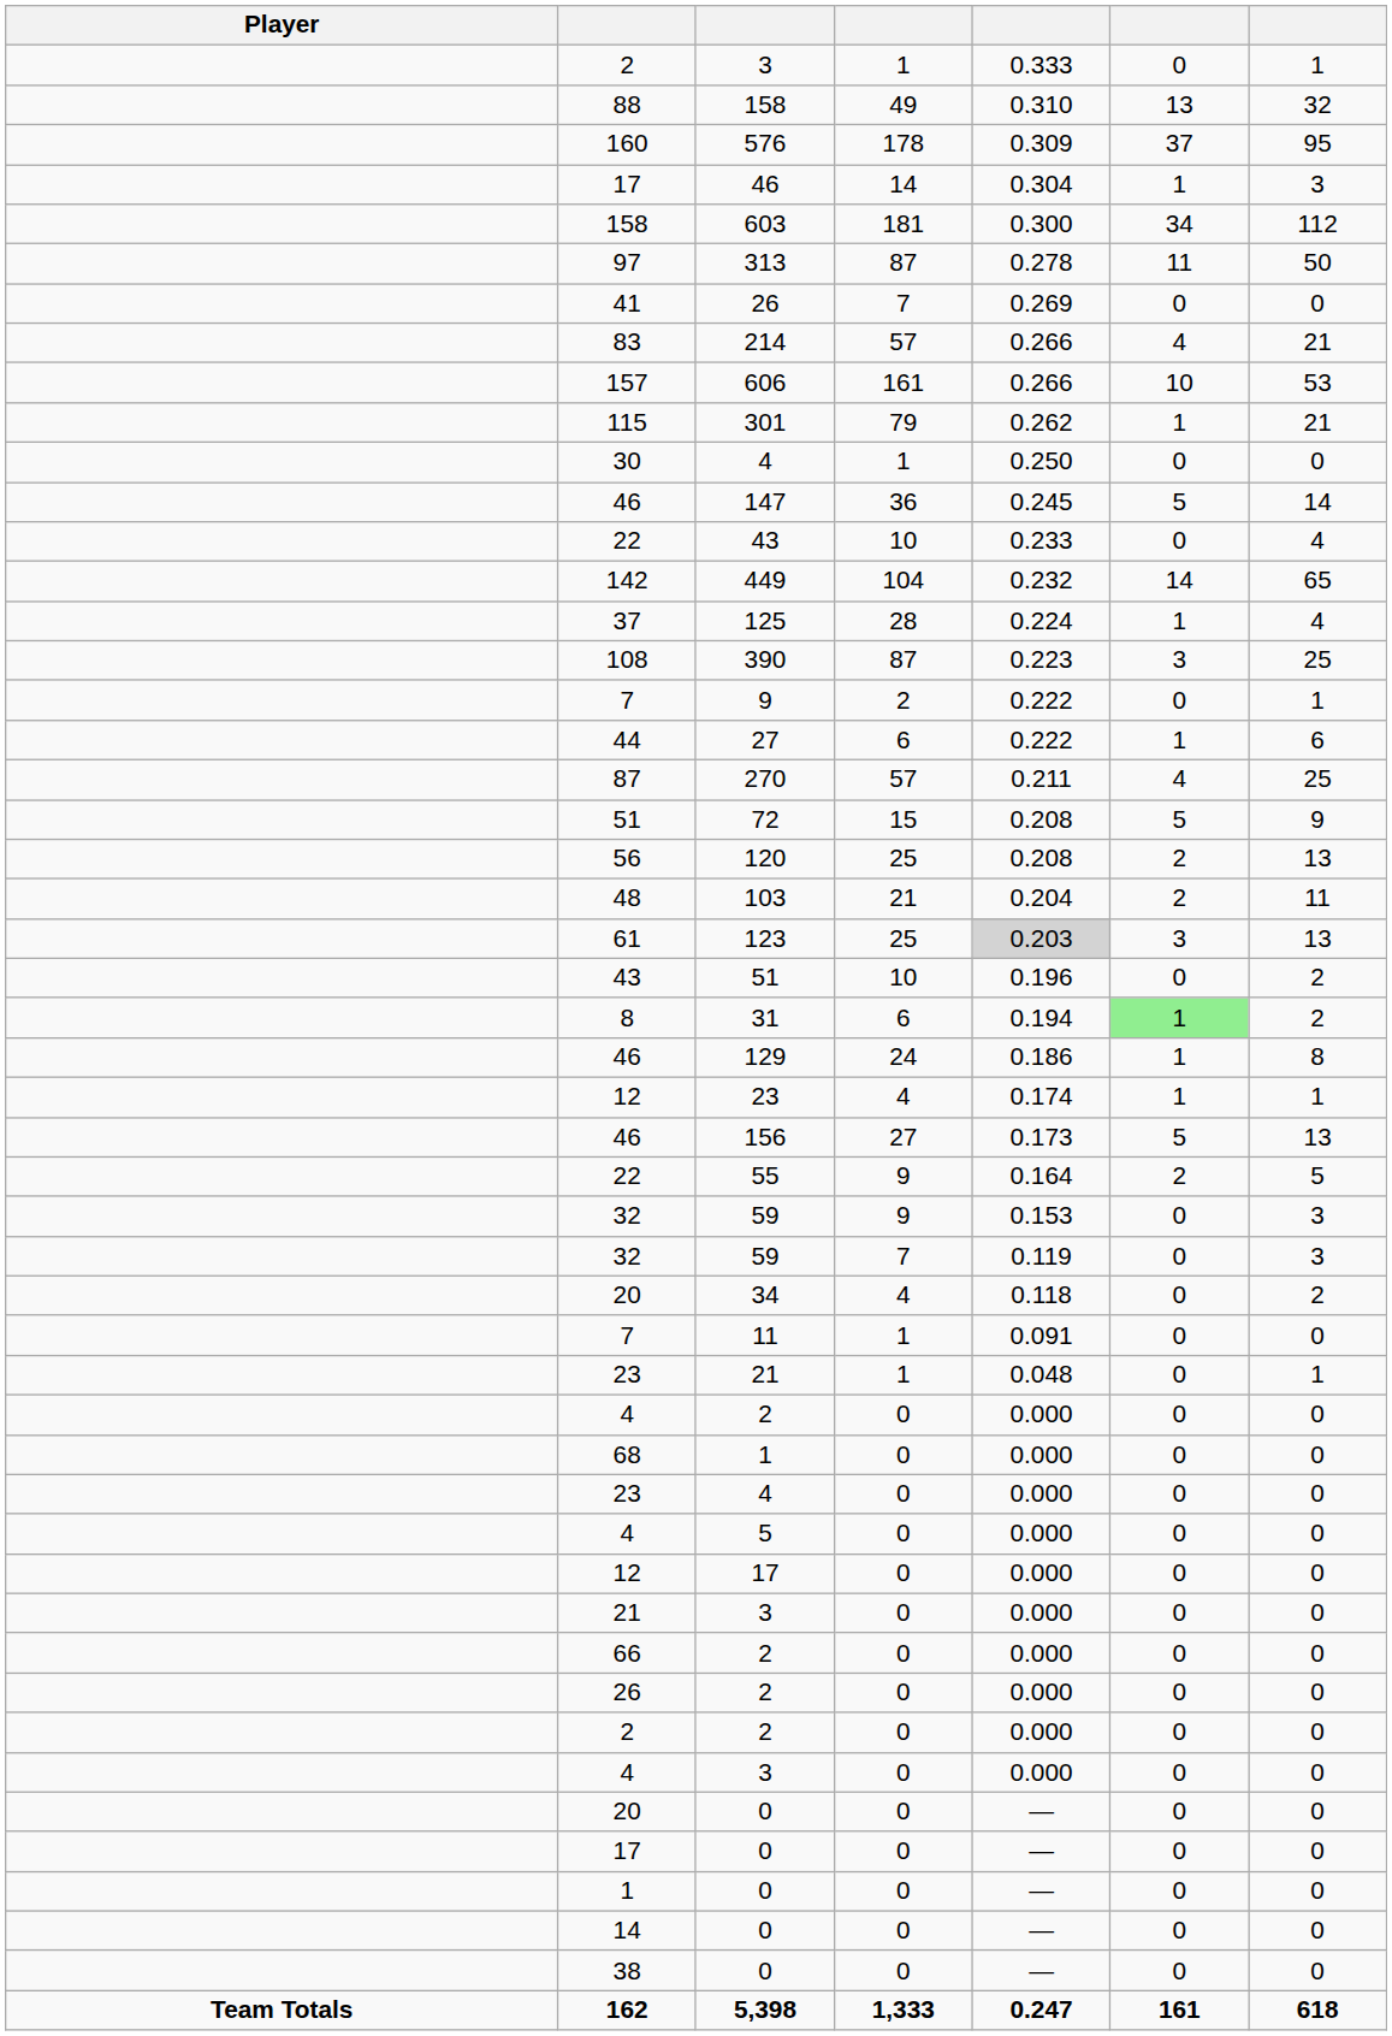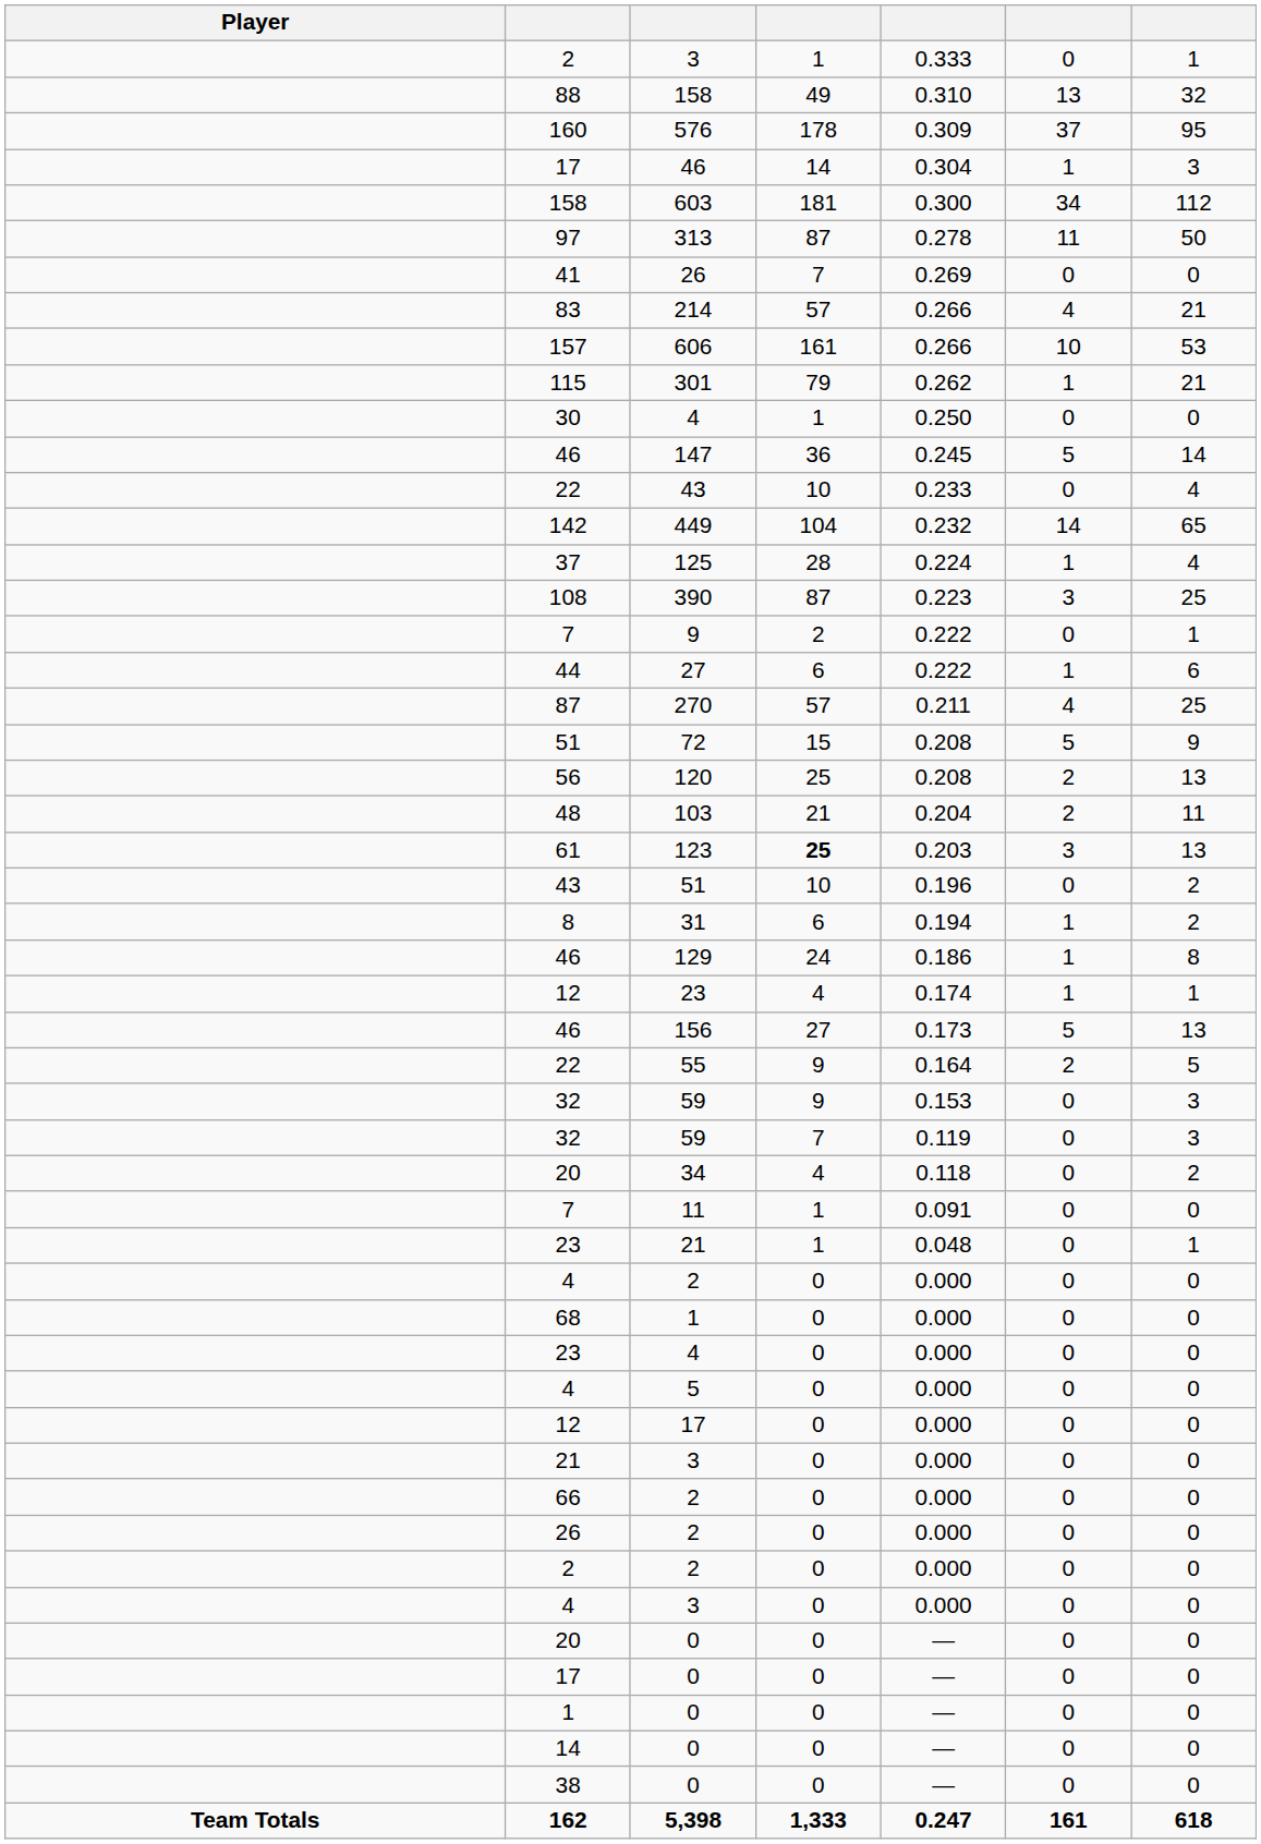123 | column 4: normal -> bold
123 | column 5: lightgrey background -> no background
31 | column 6: lightgreen background -> no background
